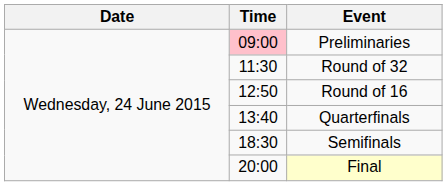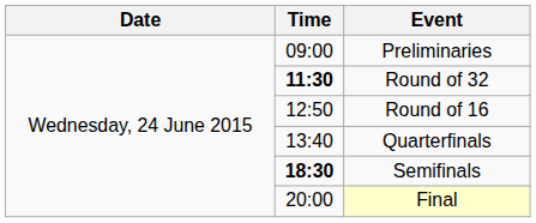Preliminaries | Time: pink background -> no background
Round of 32 | Time: normal -> bold
Semifinals | Time: normal -> bold
